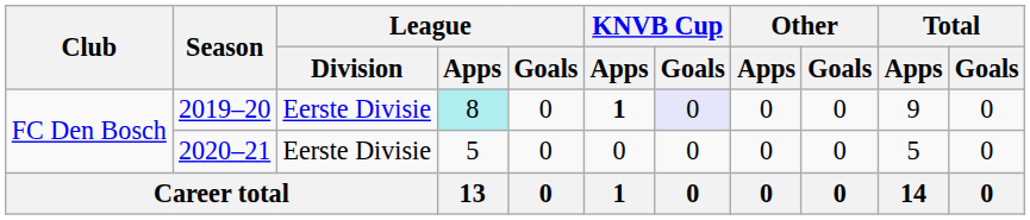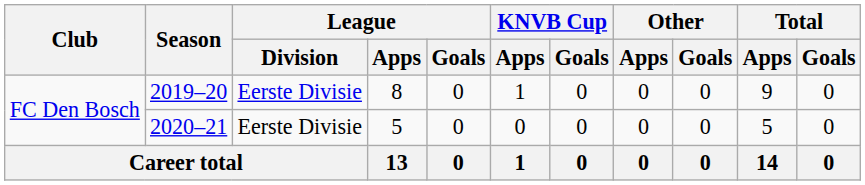2019–20 | League / Apps: paleturquoise background -> no background
2019–20 | KNVB Cup / Apps: bold -> normal
2019–20 | KNVB Cup / Goals: lavender background -> no background
